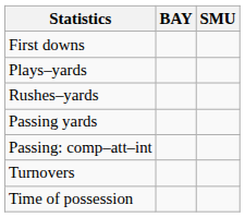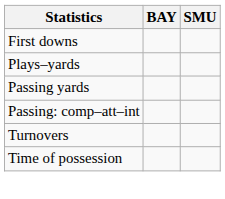- row: Rushes–yards
